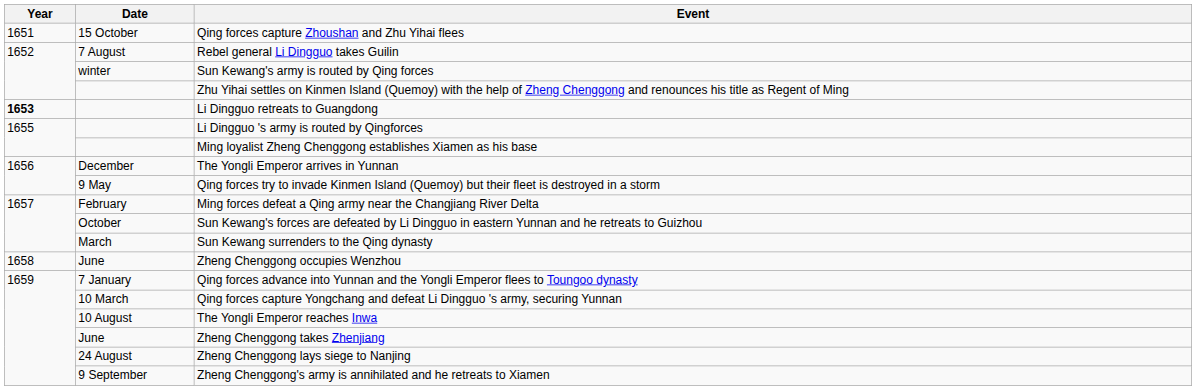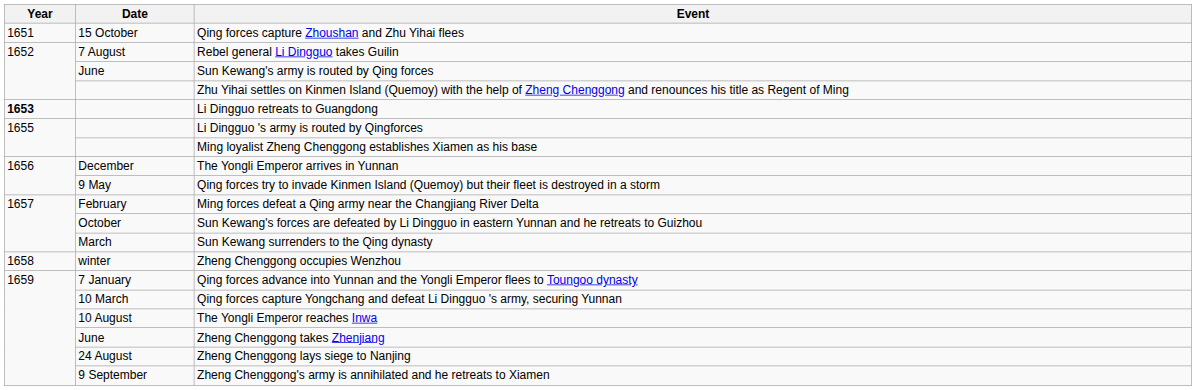Sun Kewang's army is routed by Qing forces | Date: winter -> June
Zheng Chenggong occupies Wenzhou | Date: June -> winter
